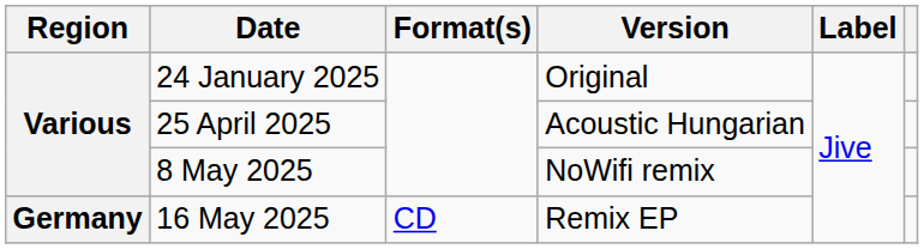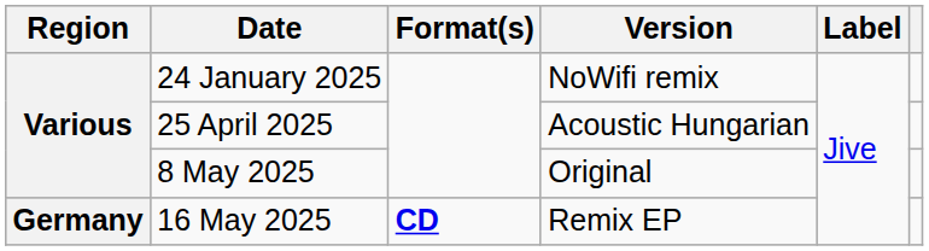24 January 2025 | Version: Original -> NoWifi remix
8 May 2025 | Version: NoWifi remix -> Original
16 May 2025 | Format(s): normal -> bold
